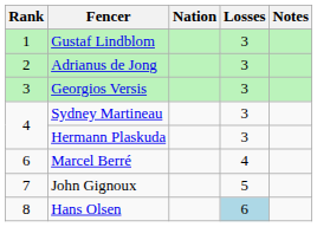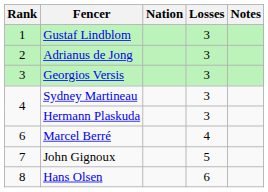Hans Olsen | Losses: lightblue background -> no background
